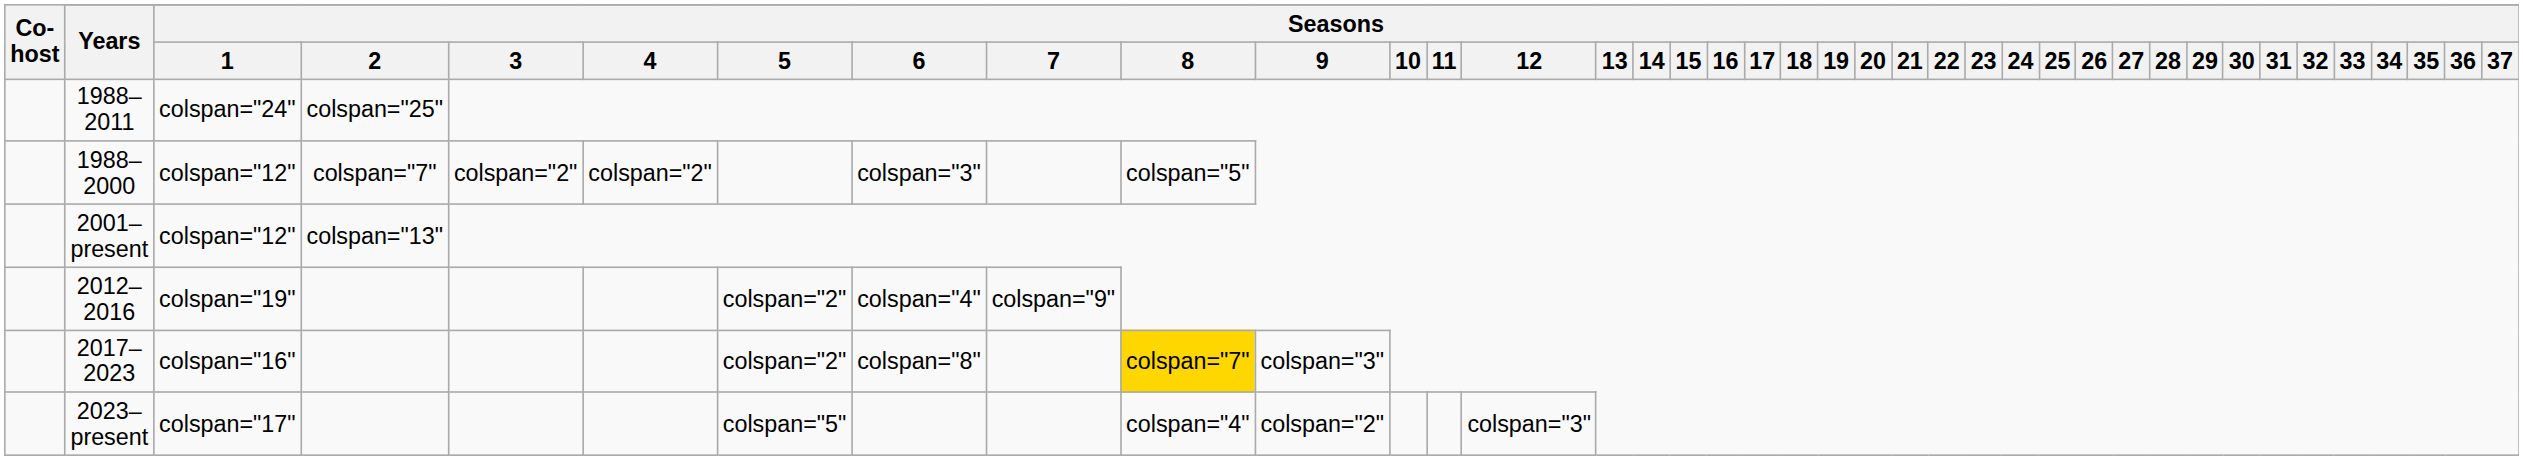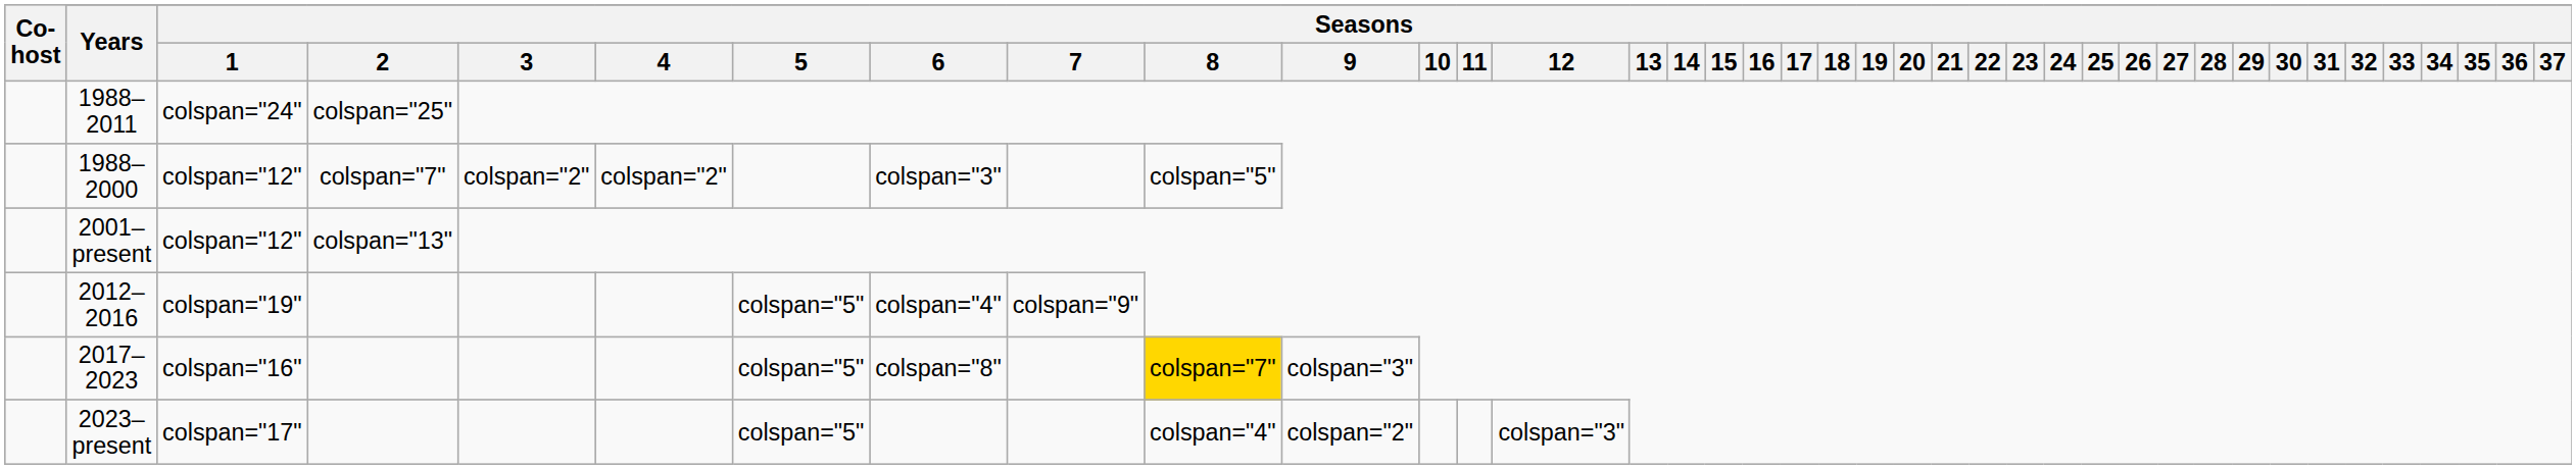2012–2016 | Seasons / 5: colspan="2" -> colspan="5"
2017–2023 | Seasons / 5: colspan="2" -> colspan="5"
